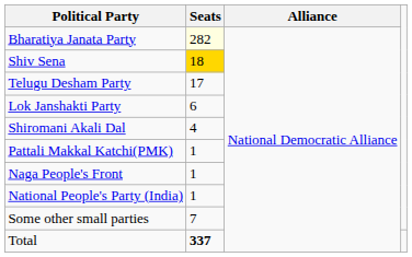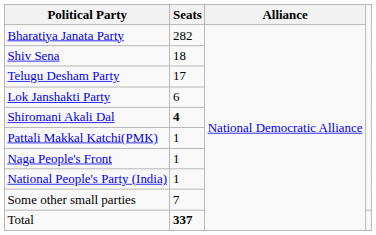Bharatiya Janata Party | Seats: lightyellow background -> no background
Shiv Sena | Seats: gold background -> no background
Shiromani Akali Dal | Seats: normal -> bold
